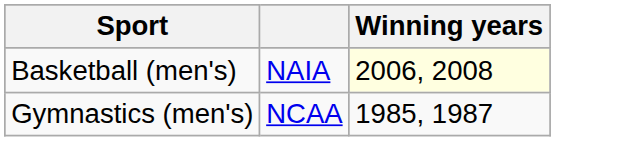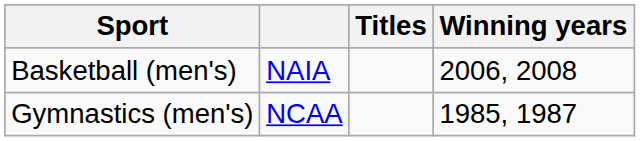+ column: Titles
Basketball (men's) | Winning years: lightyellow background -> no background
